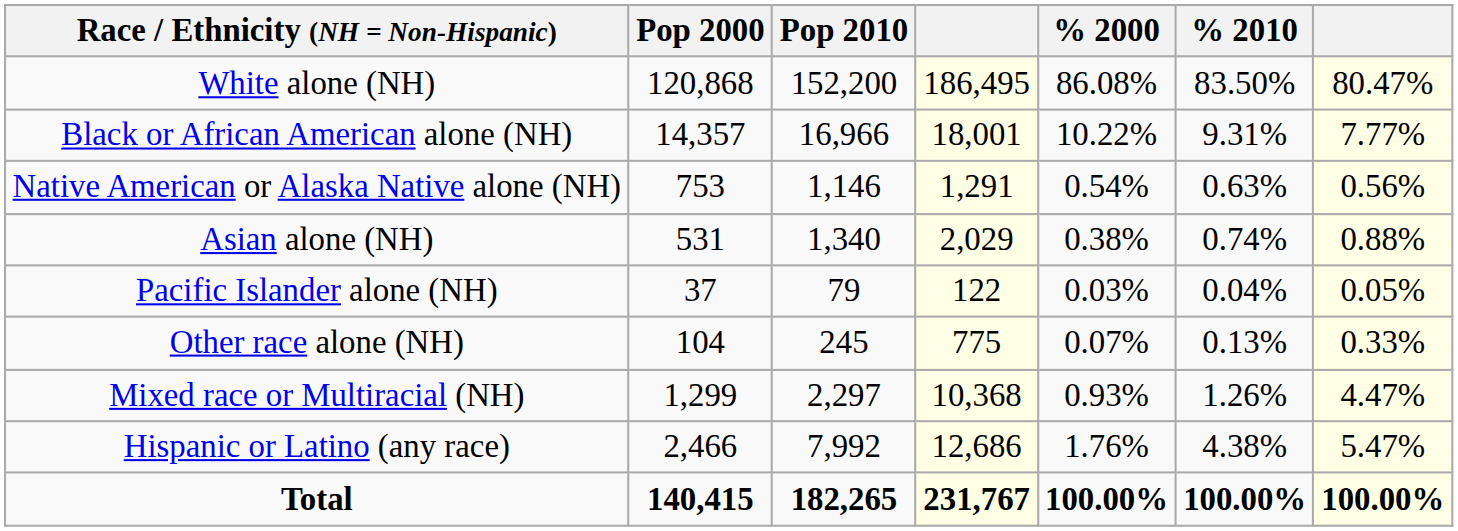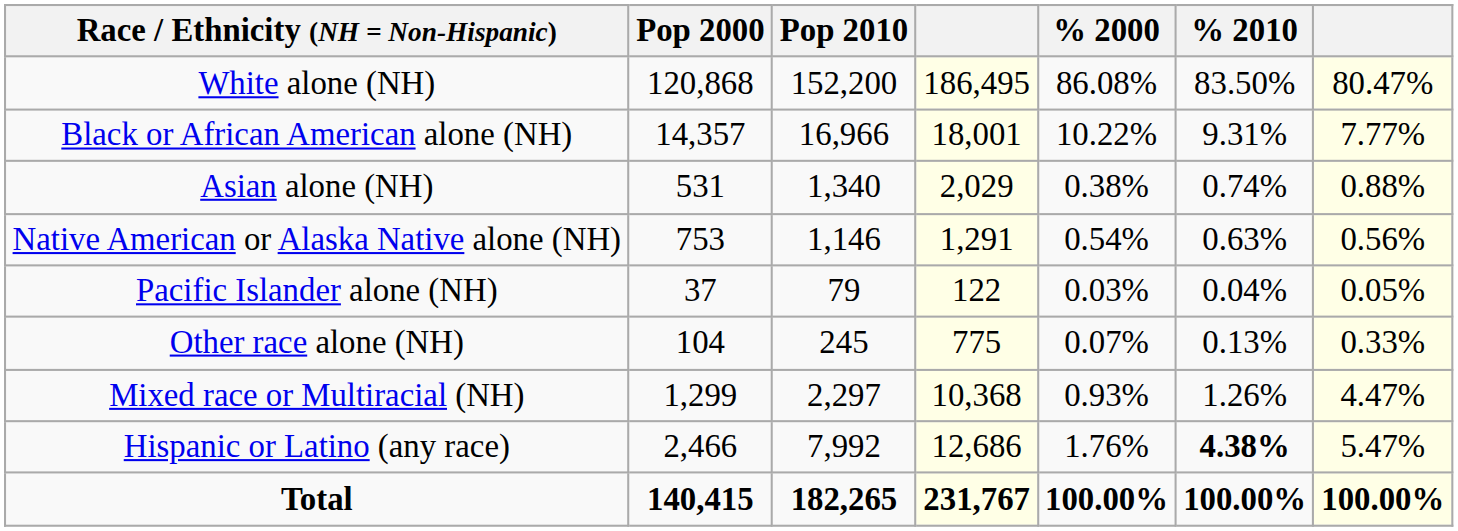rows swapped: Native American or Alaska Native alone (NH) <-> Asian alone (NH)
Hispanic or Latino (any race) | % 2010: normal -> bold
